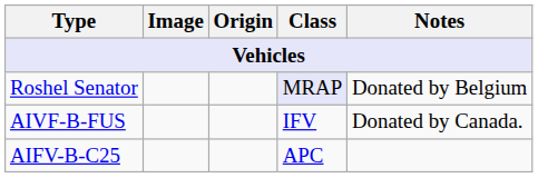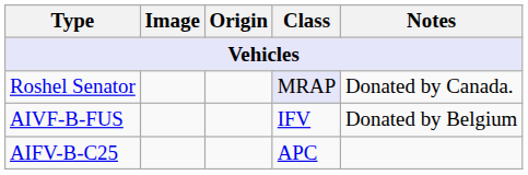Roshel Senator | Notes: Donated by Belgium -> Donated by Canada.
AIVF-B-FUS | Notes: Donated by Canada. -> Donated by Belgium
